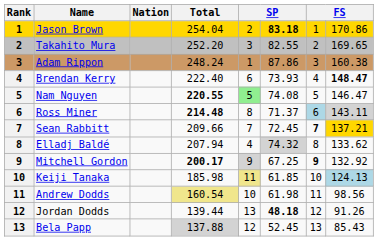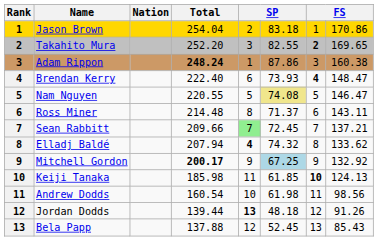Jason Brown | column 6: bold -> normal
Takahito Mura | column 7: normal -> bold
Adam Rippon | Total: normal -> bold
Brendan Kerry | column 7: normal -> bold
Brendan Kerry | column 8: bold -> normal
Nam Nguyen | Total: bold -> normal
Nam Nguyen | column 5: lightgreen background -> no background
Nam Nguyen | column 6: no background -> khaki background
Ross Miner | Total: bold -> normal
Ross Miner | column 7: lightblue background -> no background
Ross Miner | column 8: lightgrey background -> no background
Sean Rabbitt | column 5: no background -> lightgreen background
Sean Rabbitt | column 7: bold -> normal
Sean Rabbitt | column 8: gold background -> no background
Elladj Baldé | column 5: normal -> bold
Elladj Baldé | column 6: lightgrey background -> no background
Mitchell Gordon | column 5: lightgrey background -> no background
Mitchell Gordon | column 6: no background -> lightblue background
Mitchell Gordon | column 7: bold -> normal
Keiji Tanaka | column 5: khaki background -> no background
Keiji Tanaka | column 7: normal -> bold
Keiji Tanaka | column 8: lightblue background -> no background
Andrew Dodds | Total: khaki background -> no background
Jordan Dodds | column 5: normal -> bold
Jordan Dodds | column 6: bold -> normal
Bela Papp | Total: lightgrey background -> no background
